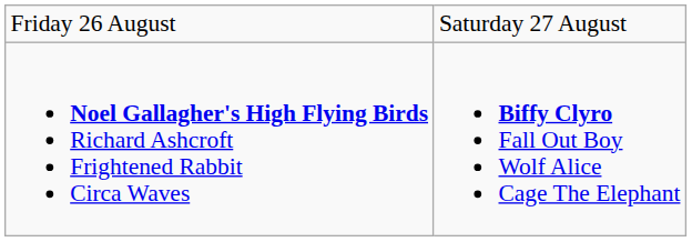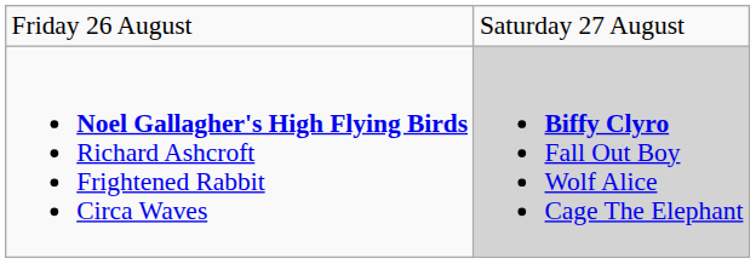row 2 | column 2: no background -> lightgrey background
